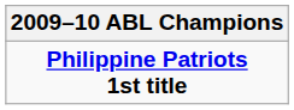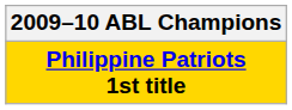row 2 | column 1: no background -> gold background
